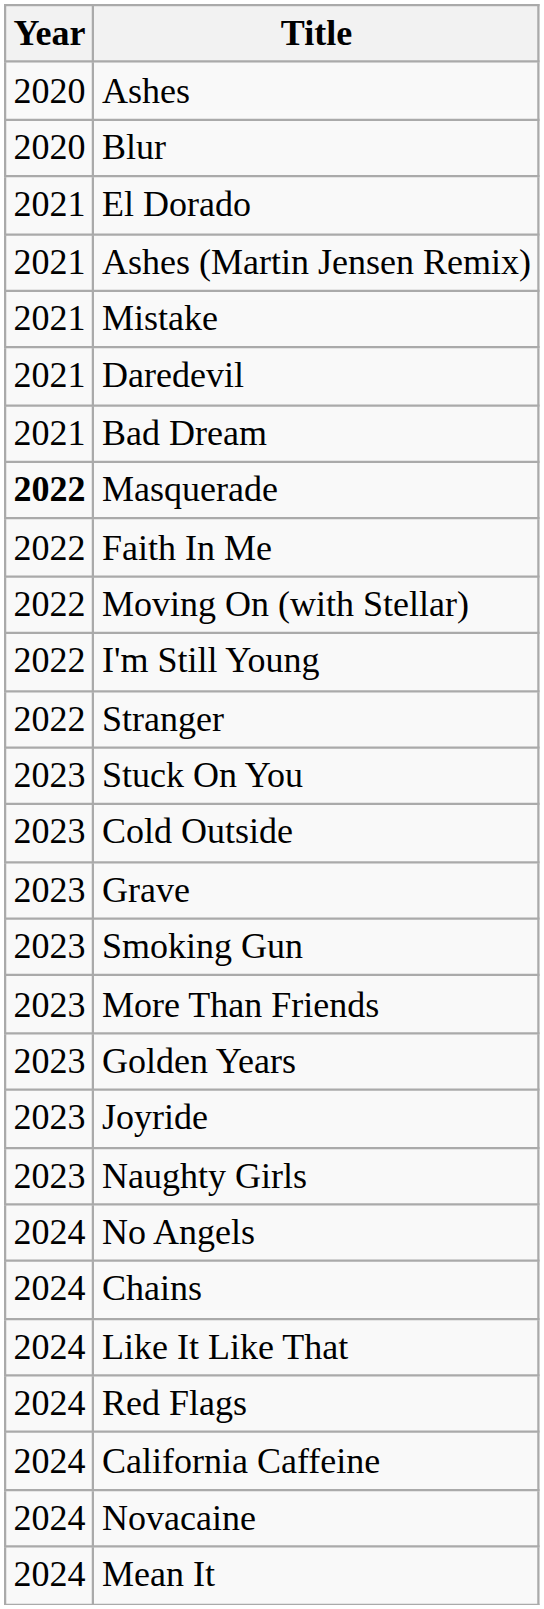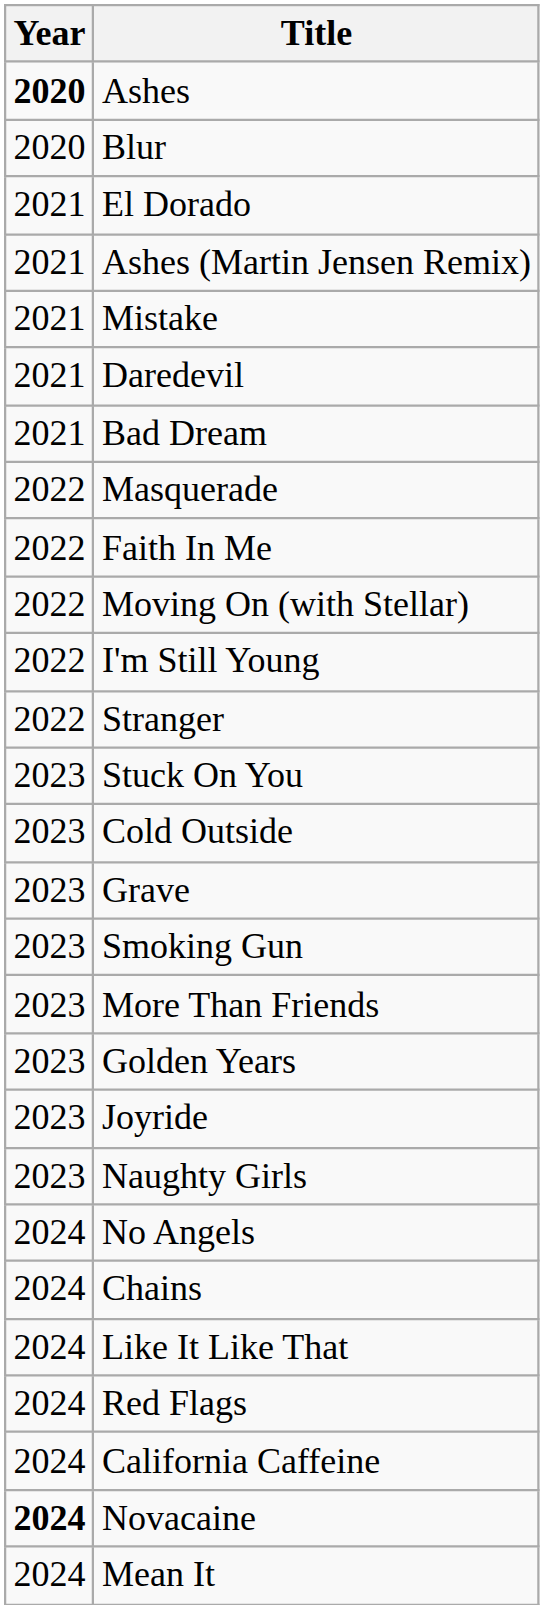Ashes | Year: normal -> bold
Masquerade | Year: bold -> normal
Novacaine | Year: normal -> bold
